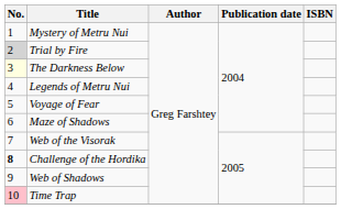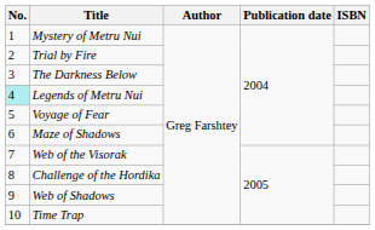Trial by Fire | No.: lightgrey background -> no background
The Darkness Below | No.: lightyellow background -> no background
Legends of Metru Nui | No.: no background -> paleturquoise background
Challenge of the Hordika | No.: bold -> normal
Time Trap | No.: pink background -> no background
